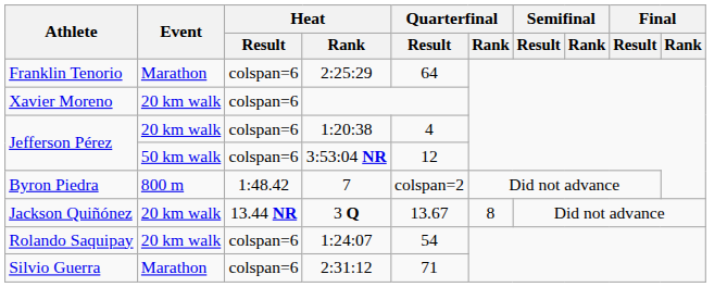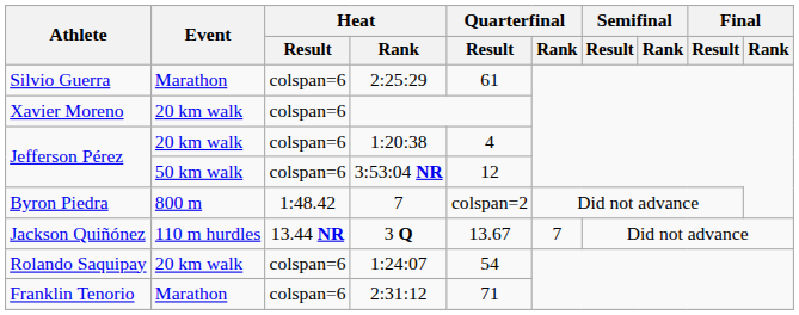2:25:29 | Athlete: Franklin Tenorio -> Silvio Guerra
2:25:29 | Quarterfinal / Result: 64 -> 61
3 Q | Event: 20 km walk -> 110 m hurdles
3 Q | Quarterfinal / Rank: 8 -> 7
2:31:12 | Athlete: Silvio Guerra -> Franklin Tenorio
